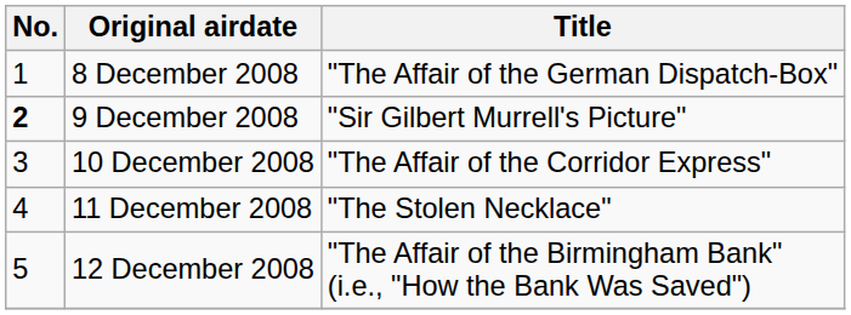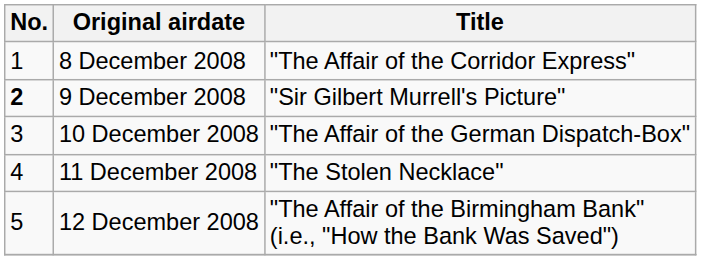8 December 2008 | Title: "The Affair of the German Dispatch-Box" -> "The Affair of the Corridor Express"
10 December 2008 | Title: "The Affair of the Corridor Express" -> "The Affair of the German Dispatch-Box"
